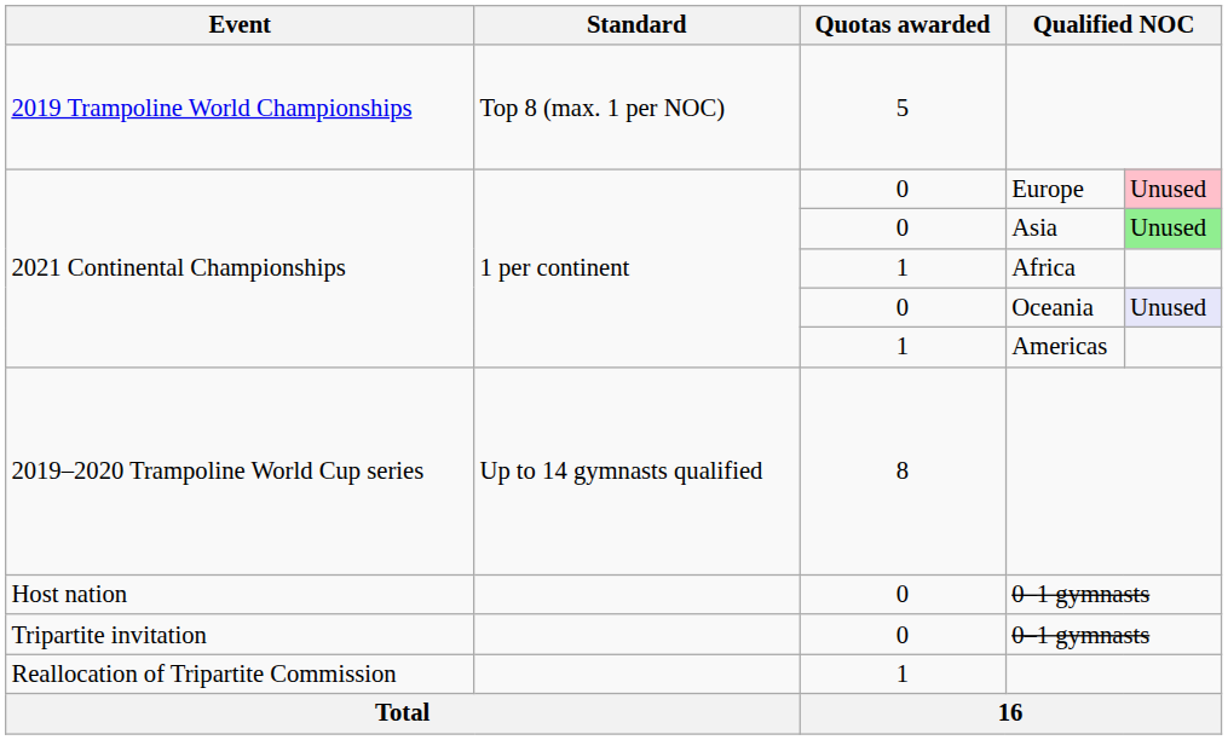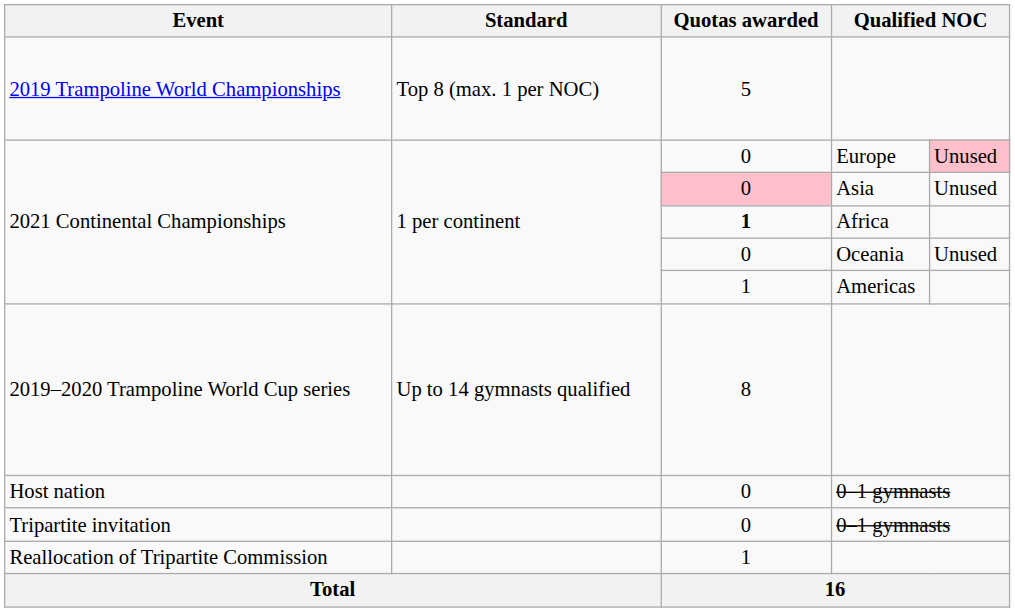Asia | Quotas awarded: no background -> pink background
Asia | column 5: lightgreen background -> no background
Africa | Quotas awarded: normal -> bold
Oceania | column 5: lavender background -> no background
